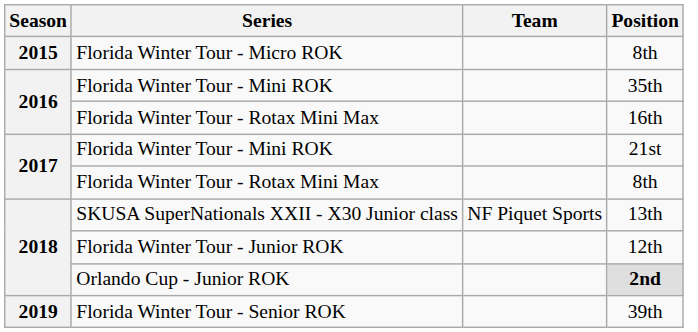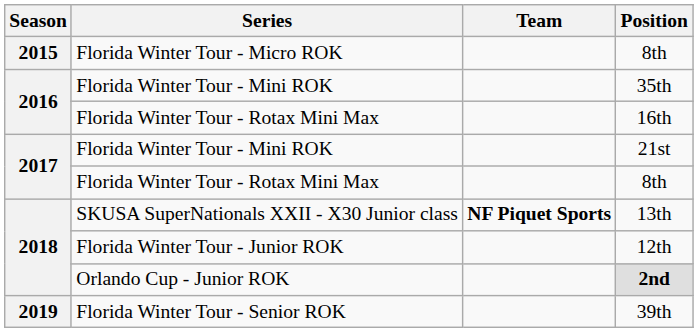13th | Team: normal -> bold
